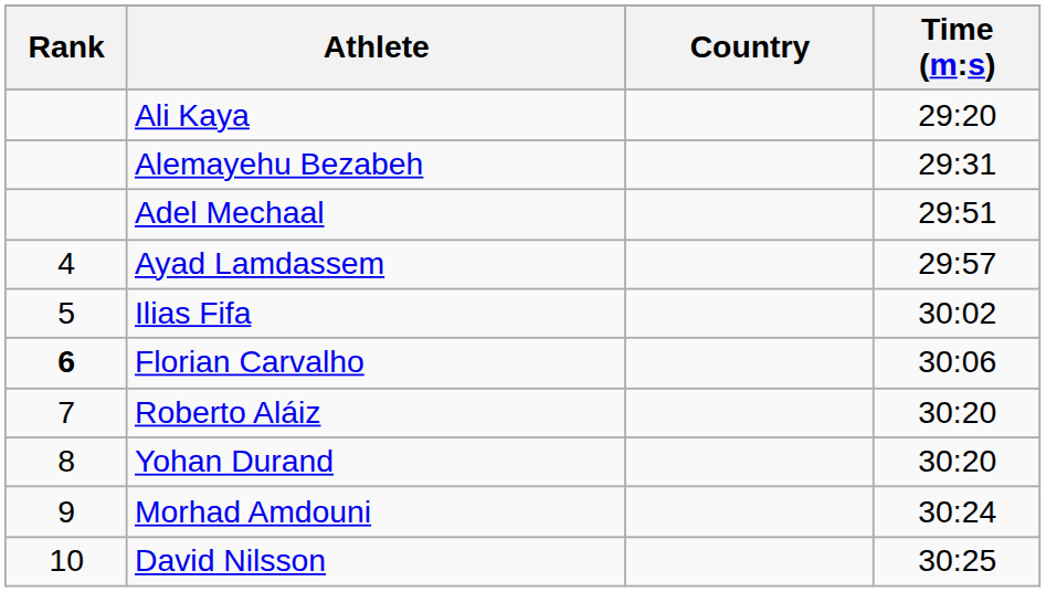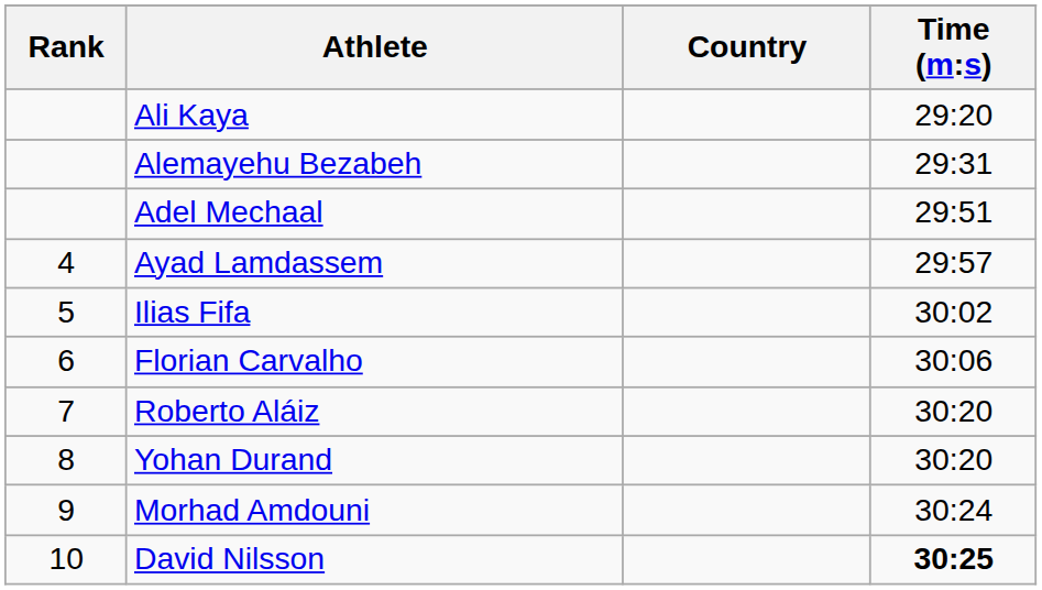Florian Carvalho | Rank: bold -> normal
David Nilsson | Time (m:s): normal -> bold
